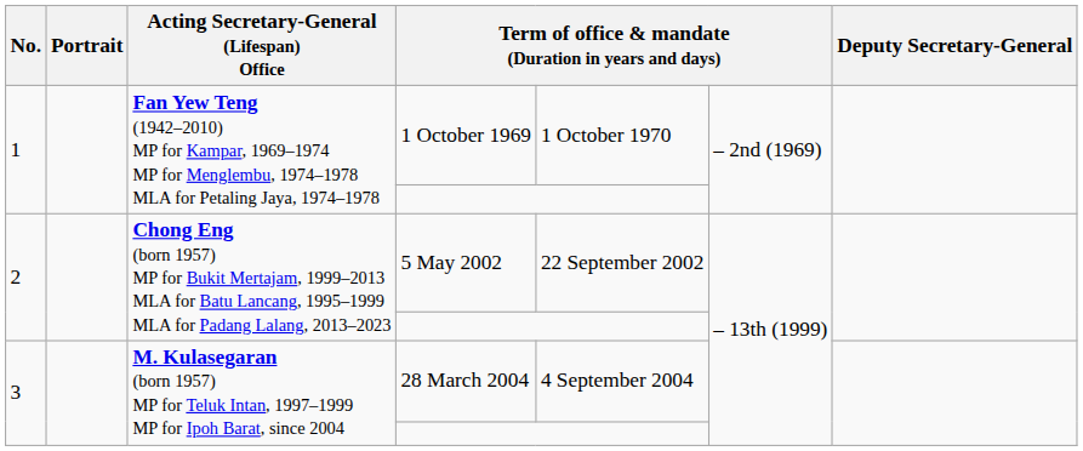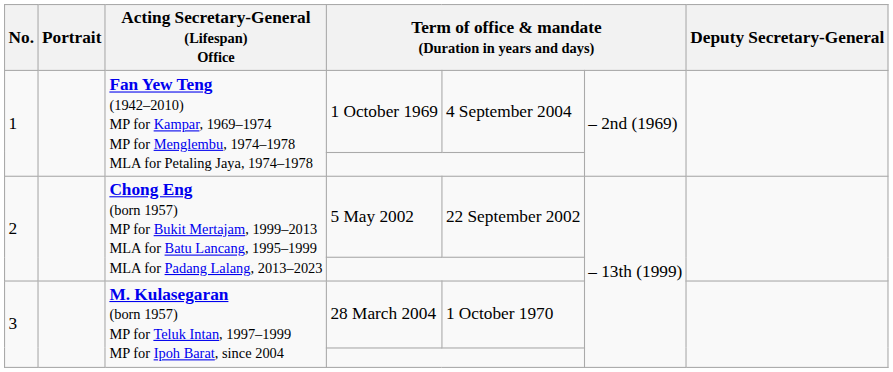1 October 1969 | column 5: 1 October 1970 -> 4 September 2004
28 March 2004 | column 5: 4 September 2004 -> 1 October 1970
